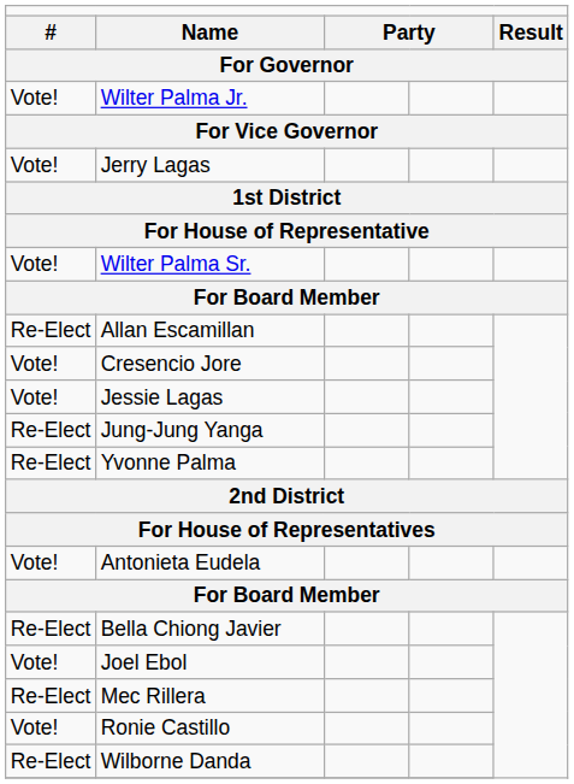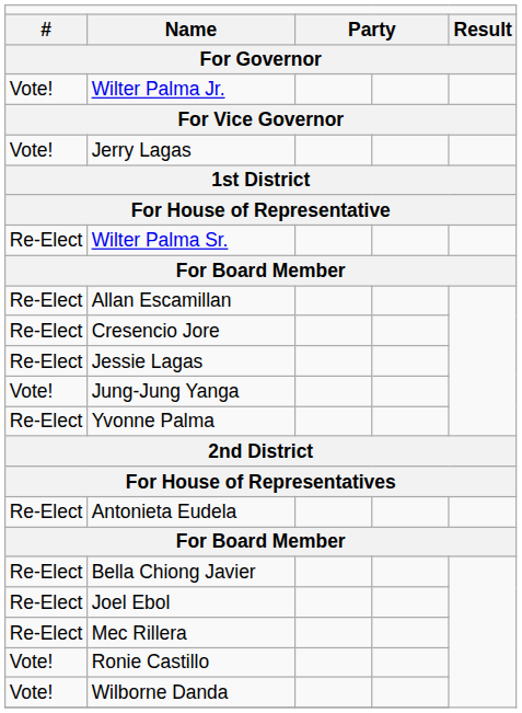Wilter Palma Sr. | column 1: Vote! -> Re-Elect
Cresencio Jore | column 1: Vote! -> Re-Elect
Jessie Lagas | column 1: Vote! -> Re-Elect
Jung-Jung Yanga | column 1: Re-Elect -> Vote!
Antonieta Eudela | column 1: Vote! -> Re-Elect
Joel Ebol | column 1: Vote! -> Re-Elect
Wilborne Danda | column 1: Re-Elect -> Vote!
